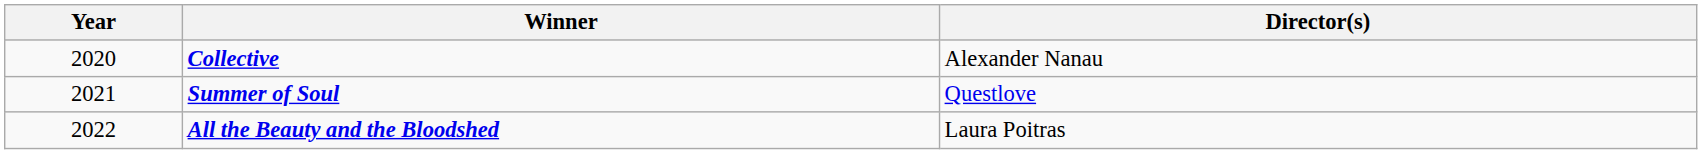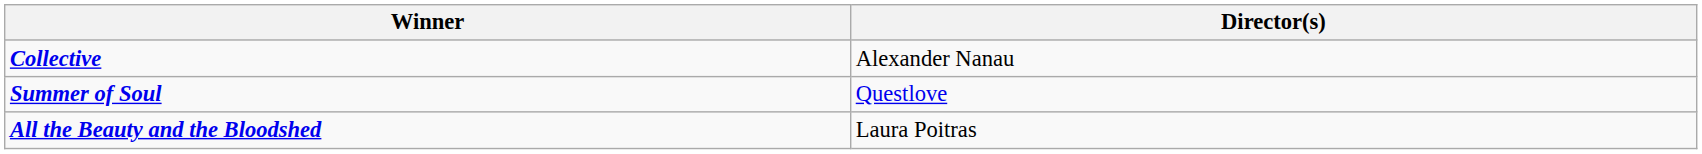- column: Year | 2020 | 2021 | 2022
